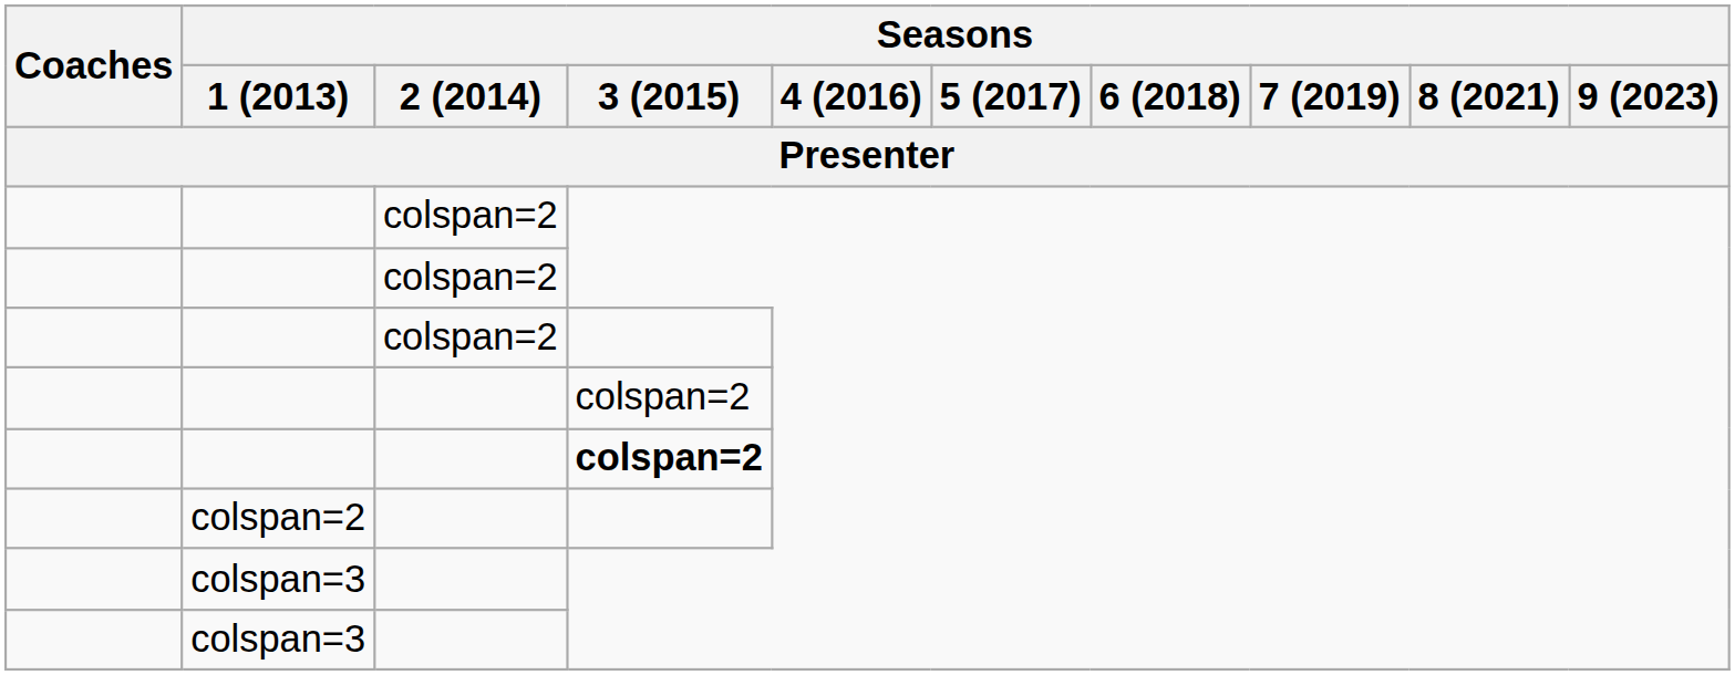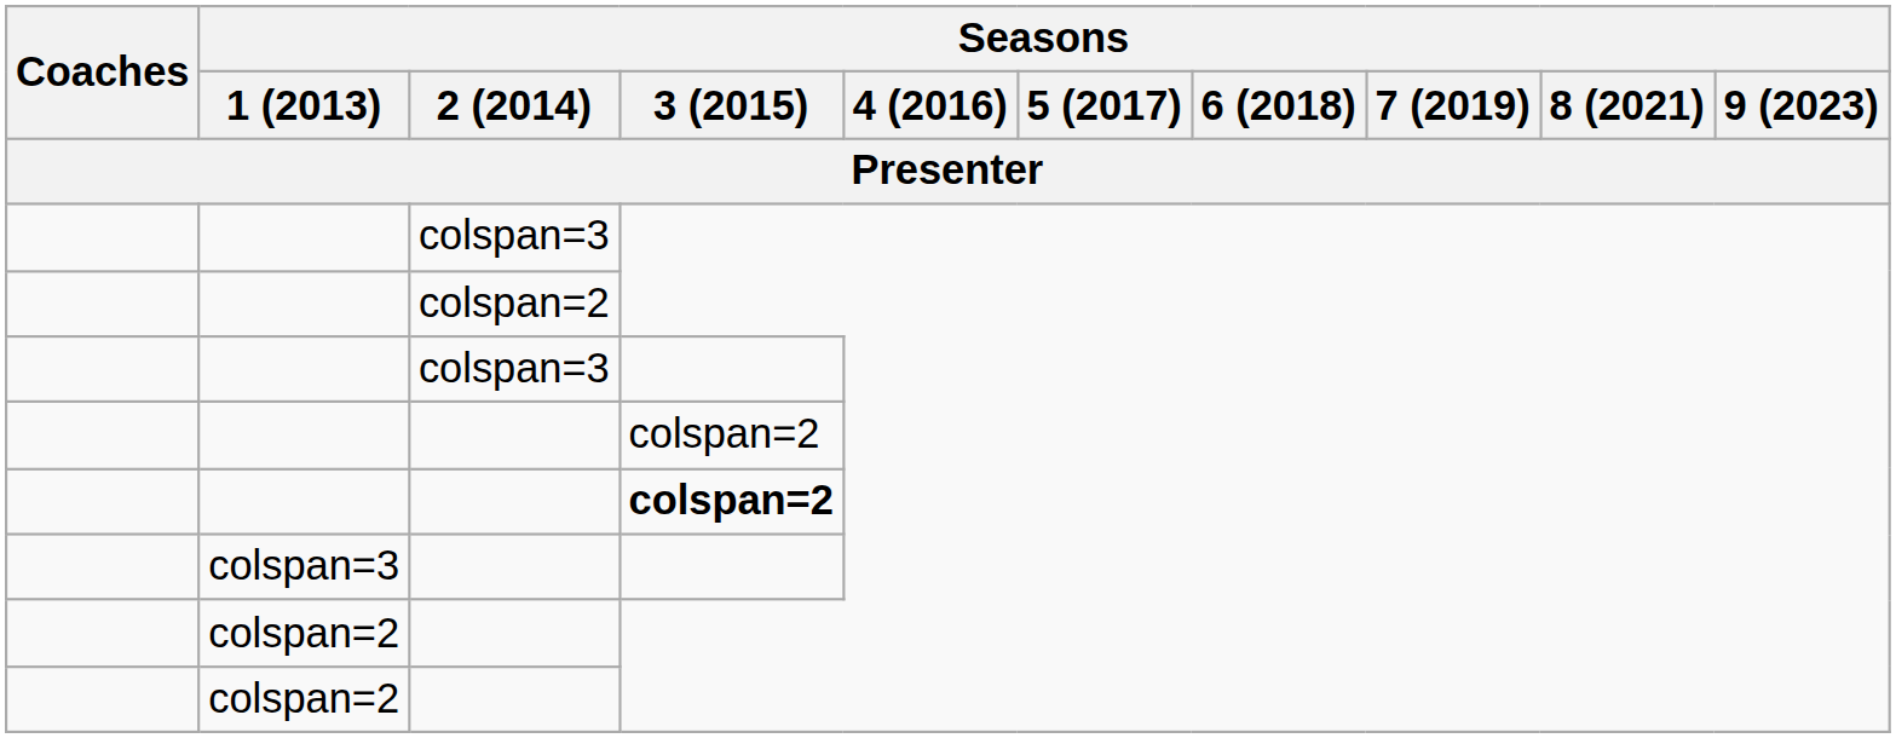row 4 | Seasons / 2 (2014): colspan=2 -> colspan=3
row 6 | Seasons / 2 (2014): colspan=2 -> colspan=3
row 9 | Seasons / 1 (2013): colspan=2 -> colspan=3
row 10 | Seasons / 1 (2013): colspan=3 -> colspan=2
row 11 | Seasons / 1 (2013): colspan=3 -> colspan=2
